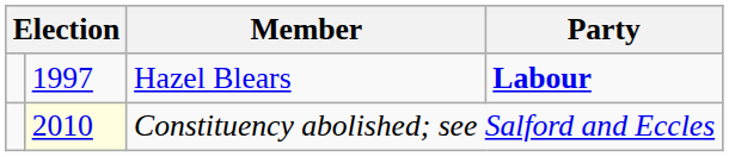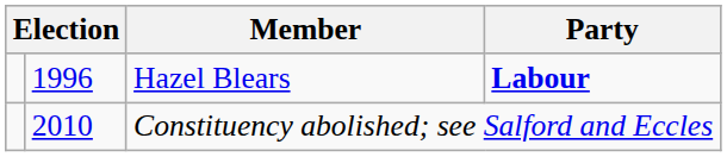Hazel Blears | column 2: 1997 -> 1996
Constituency abolished; see Salford and Eccles | column 2: lightyellow background -> no background
